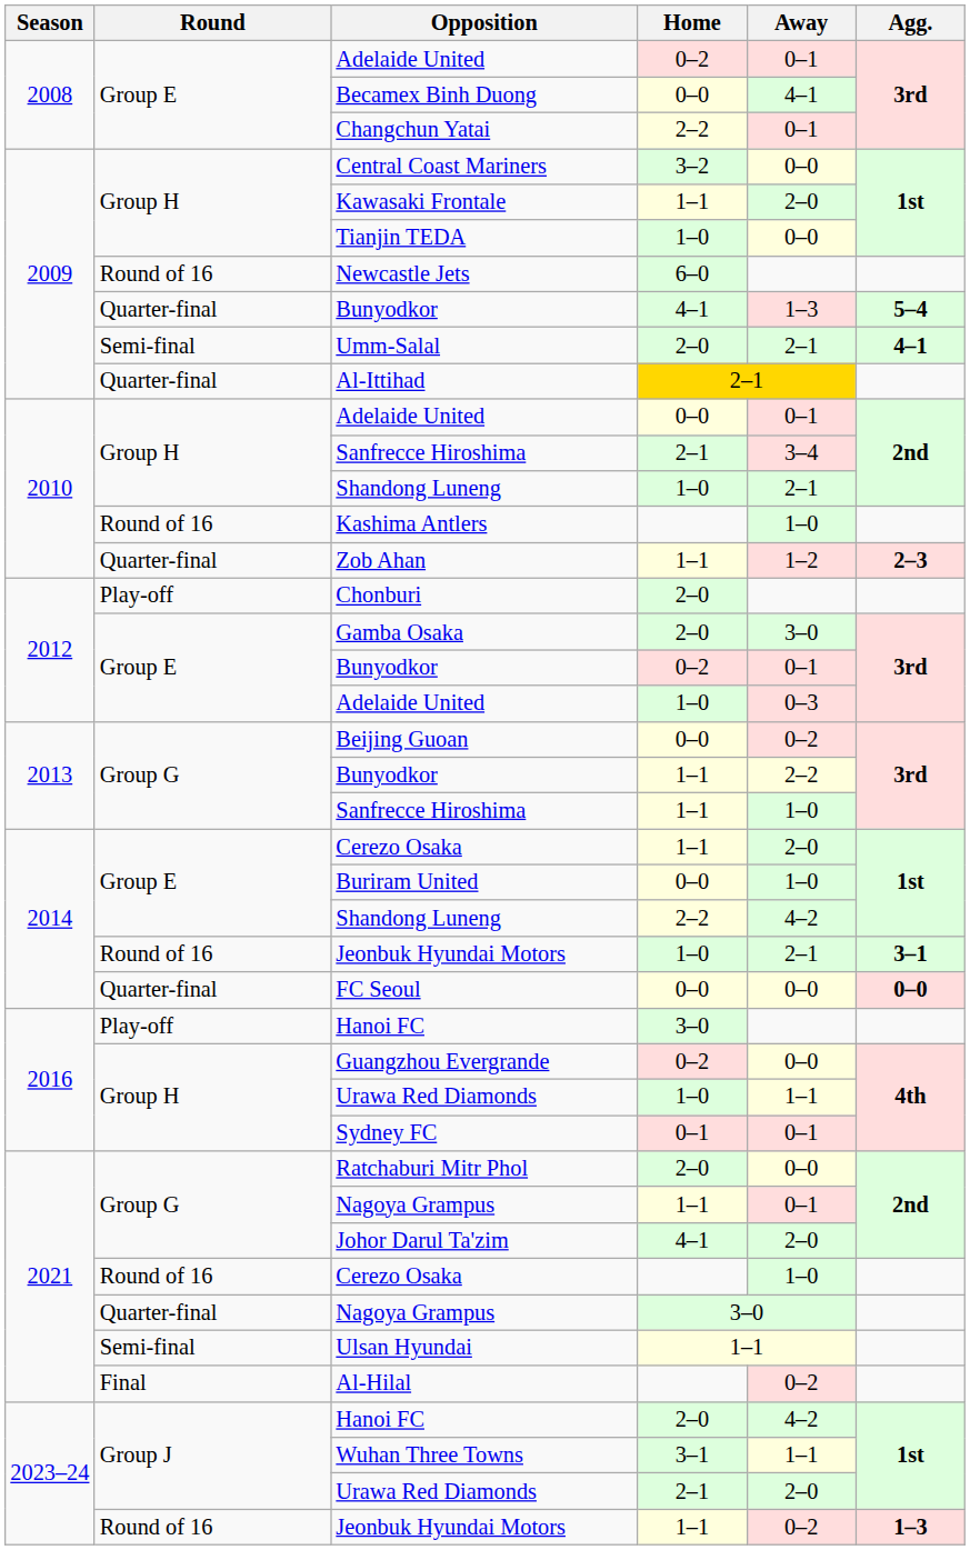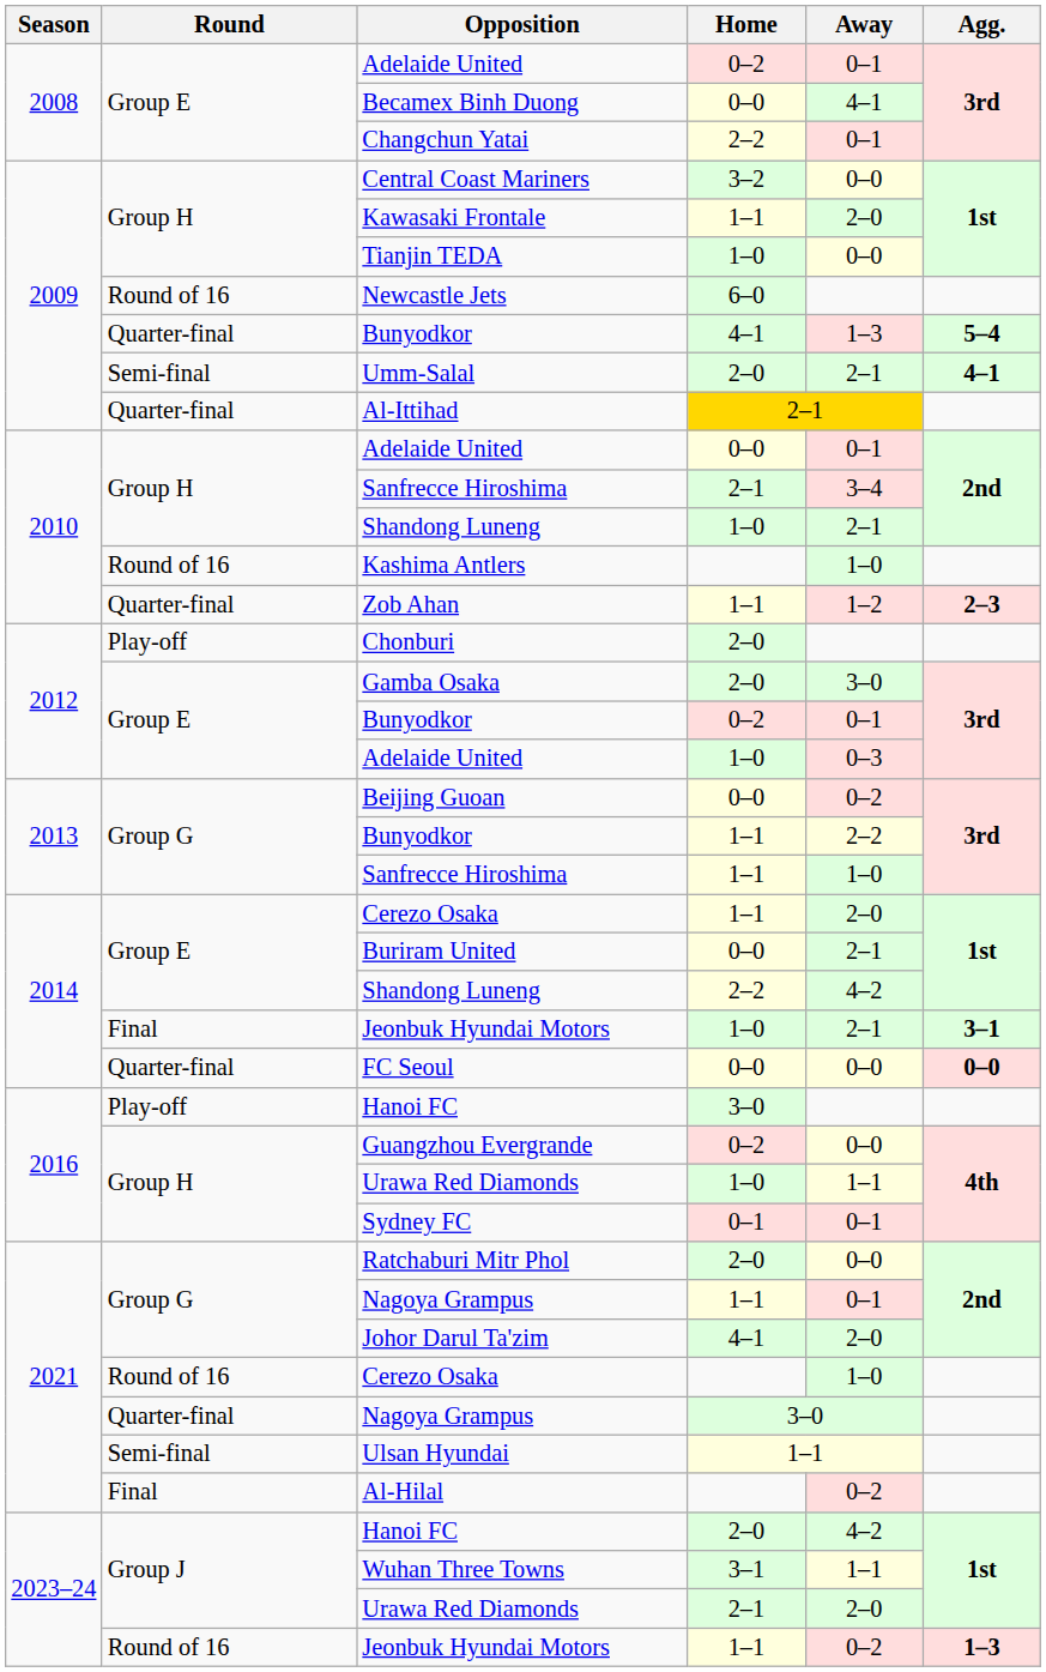Buriram United | Away: 1–0 -> 2–1
Jeonbuk Hyundai Motors / 1–0 | Round: Round of 16 -> Final
